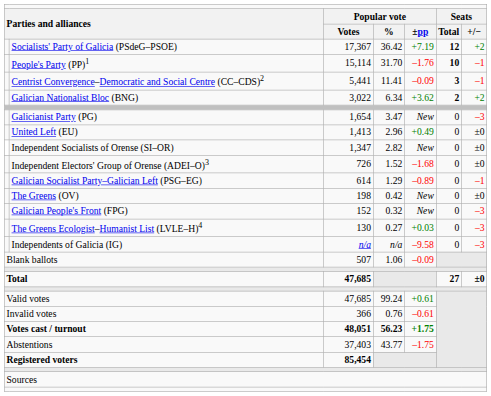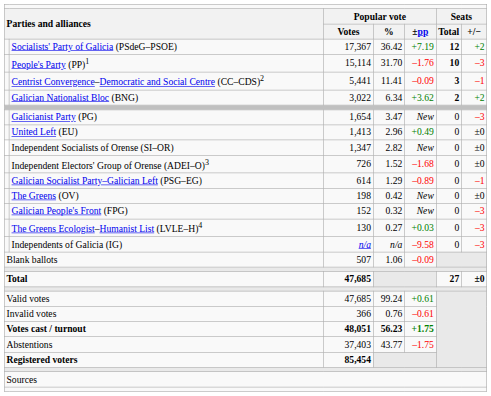People's Party (PP)1 | column 7: –1 -> –3
